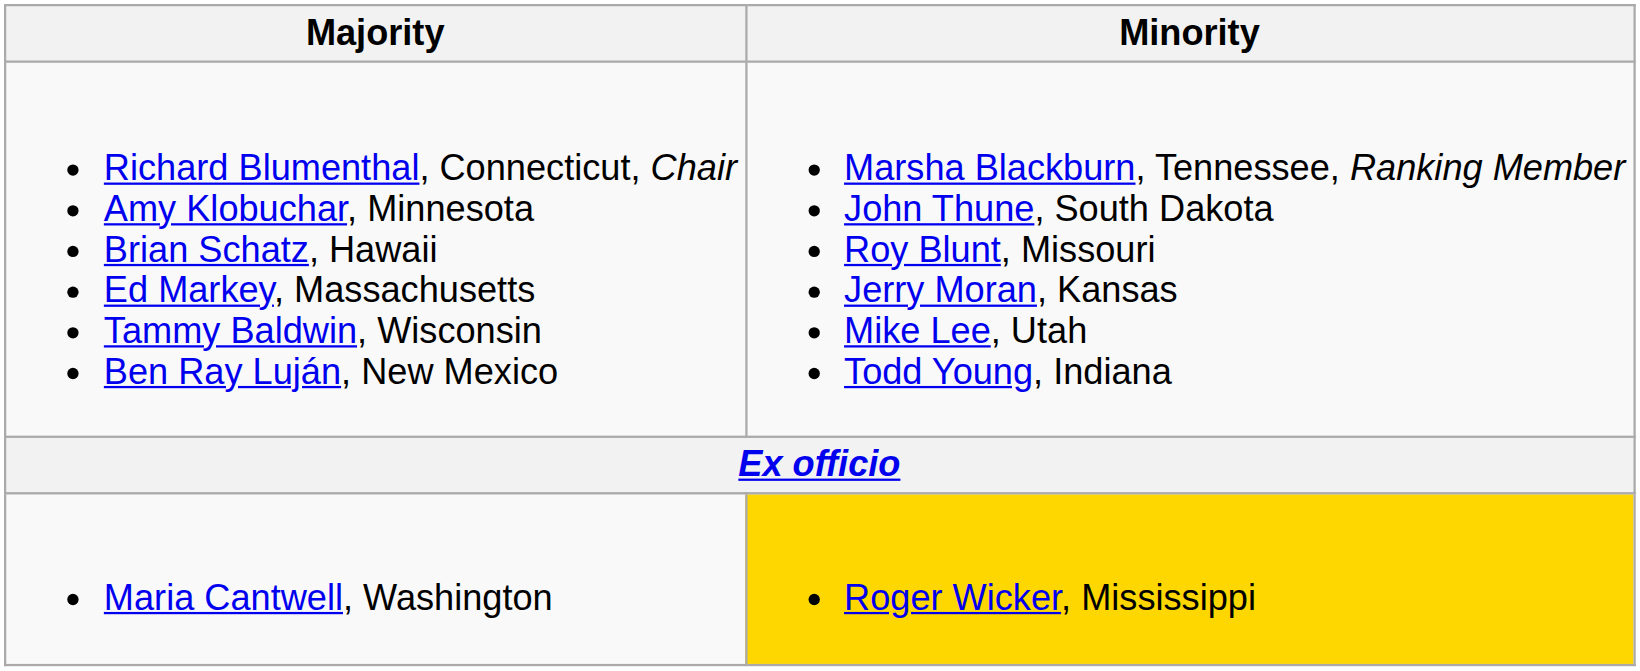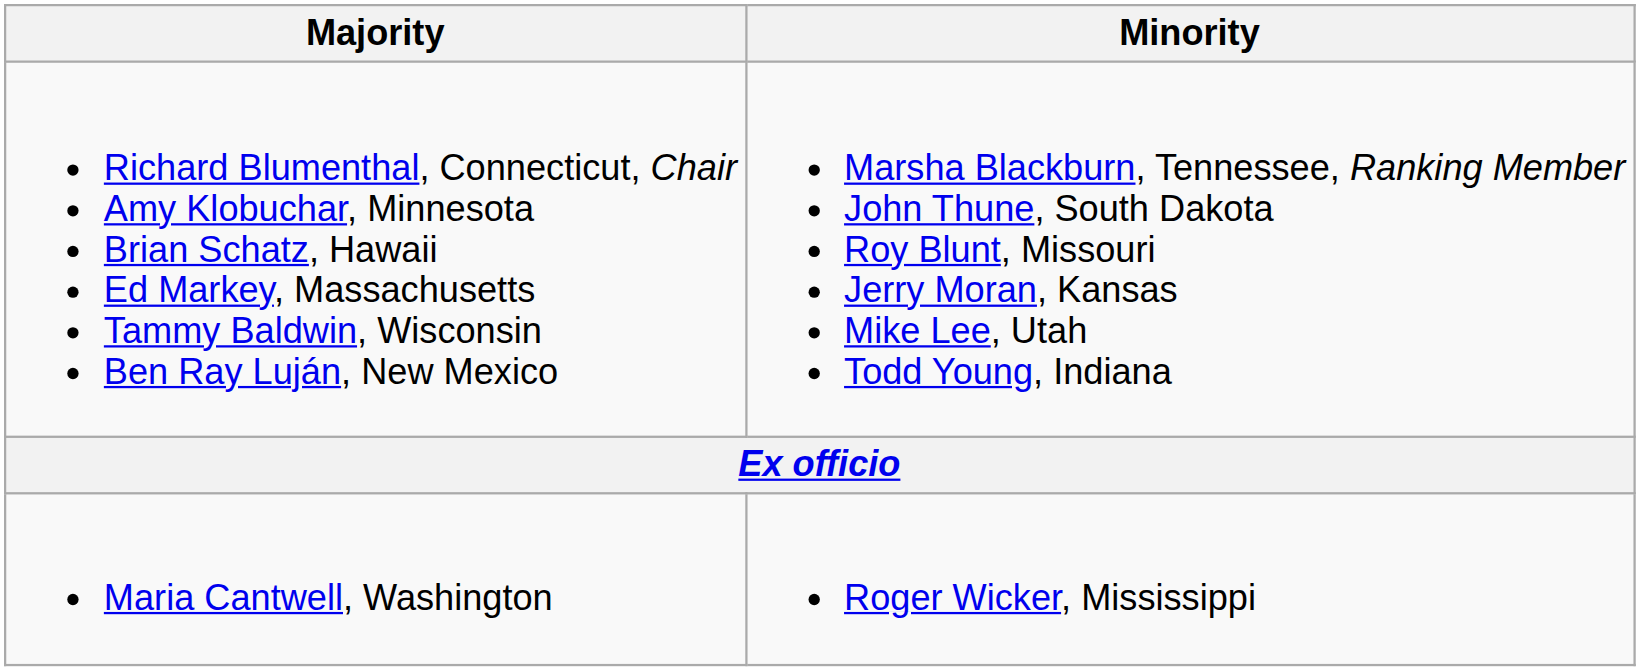Maria Cantwell, Washington | Minority: gold background -> no background
